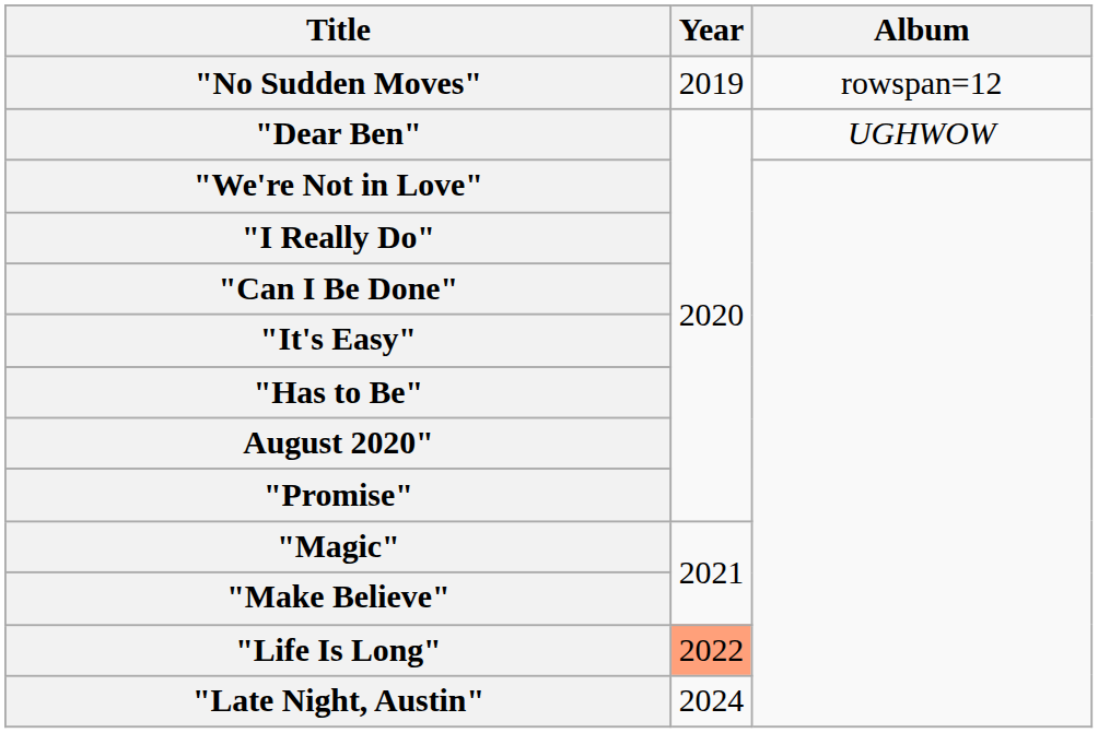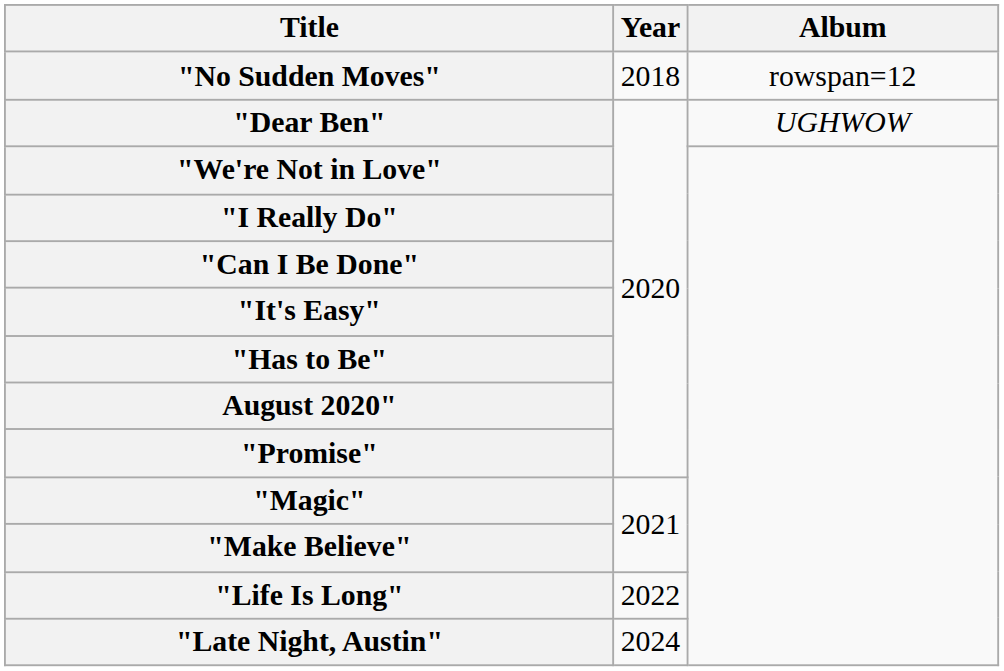"No Sudden Moves" | Year: 2019 -> 2018
"Life Is Long" | Year: lightsalmon background -> no background
